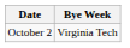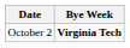October 2 | column 2: normal -> bold
